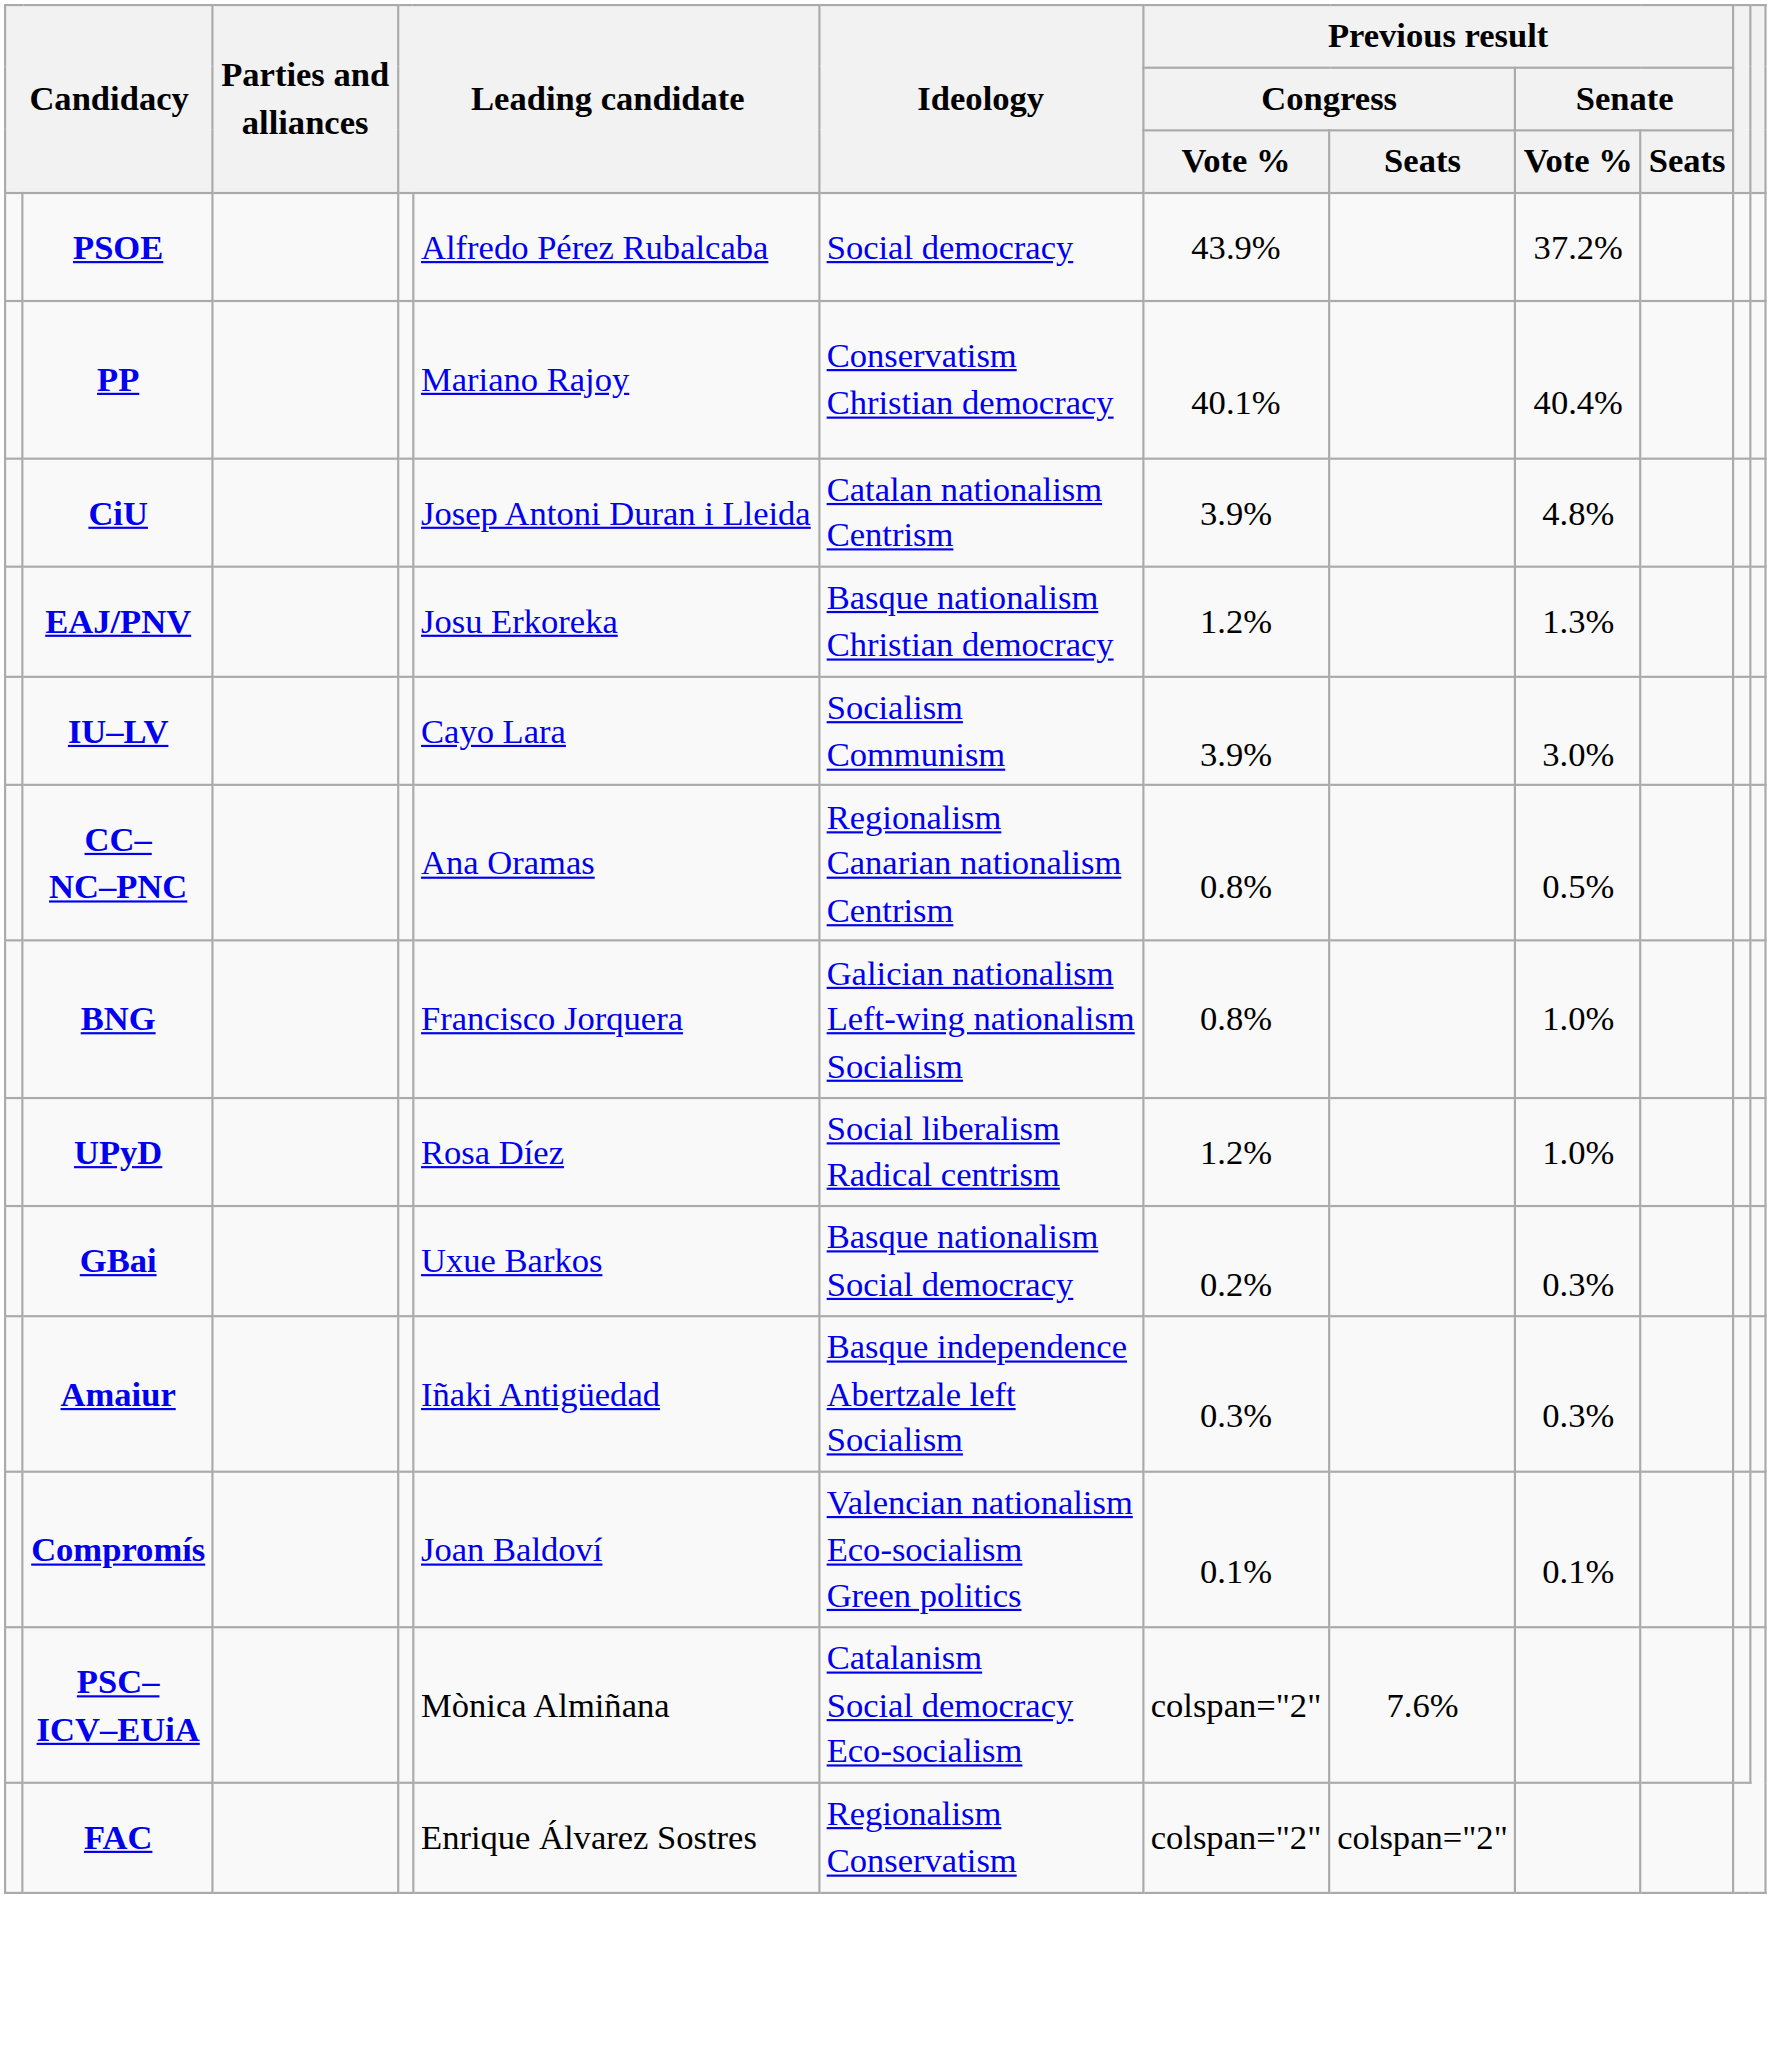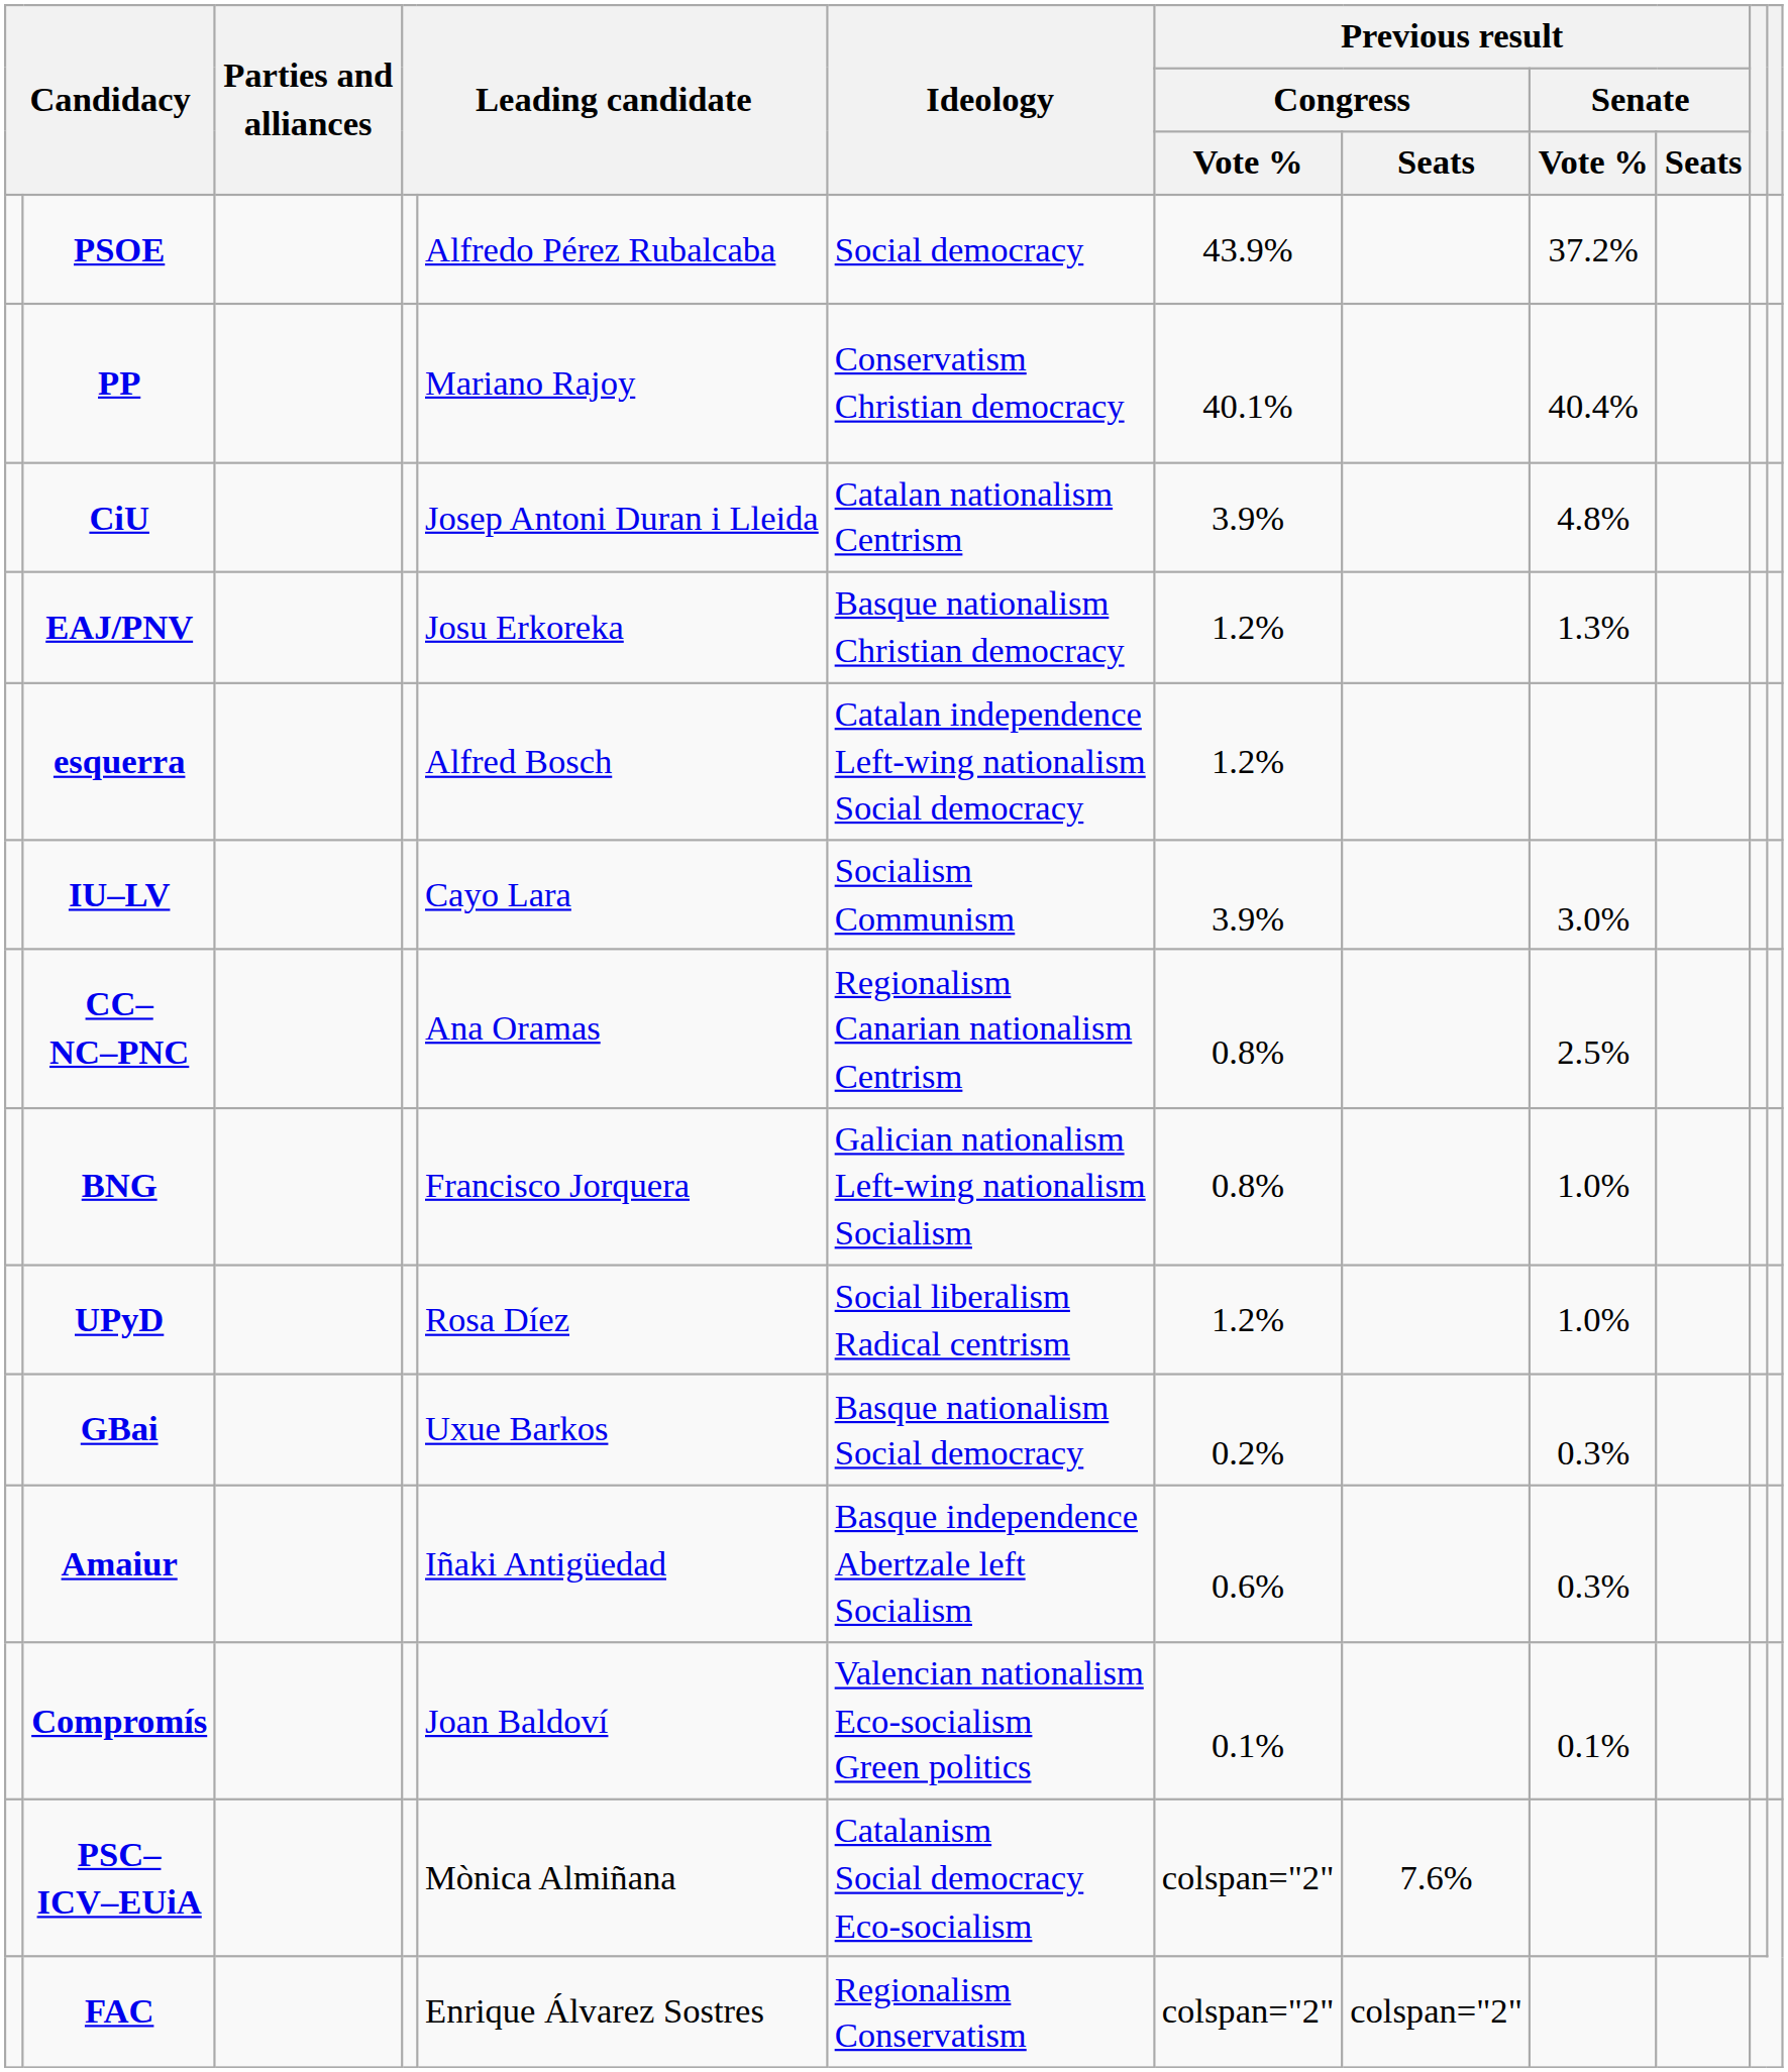+ row: esquerra | Alfred Bosch | Catalan independence Left-wing nationalism Social democracy | 1.2%
CC– NC–PNC | Previous result / Senate / Vote %: 0.5% -> 2.5%
Amaiur | Previous result / Congress / Vote %: 0.3% -> 0.6%
